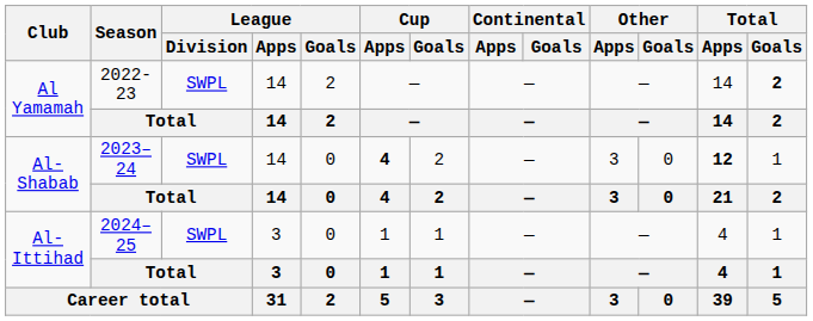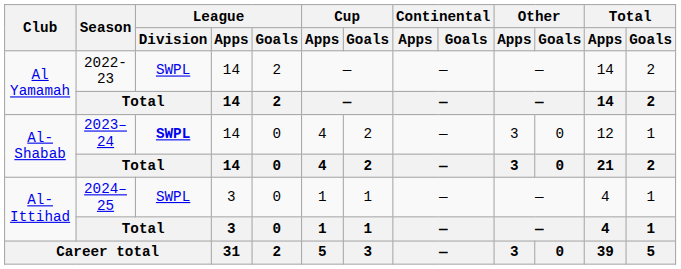Al Yamamah / 2022-23 | Total / Goals: bold -> normal
Al-Shabab / 2023–24 | League / Division: normal -> bold
Al-Shabab / 2023–24 | Cup / Apps: bold -> normal
Al-Shabab / 2023–24 | Total / Apps: bold -> normal
